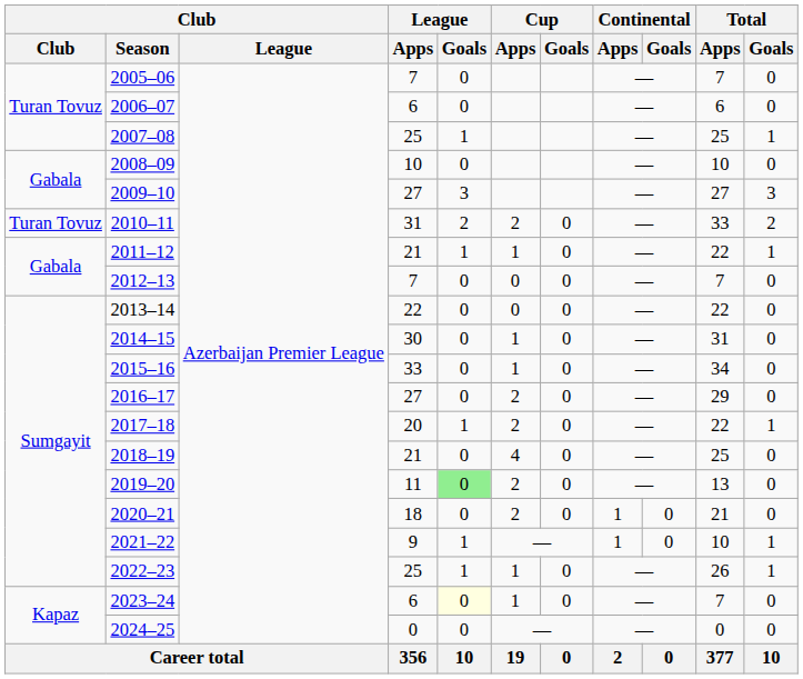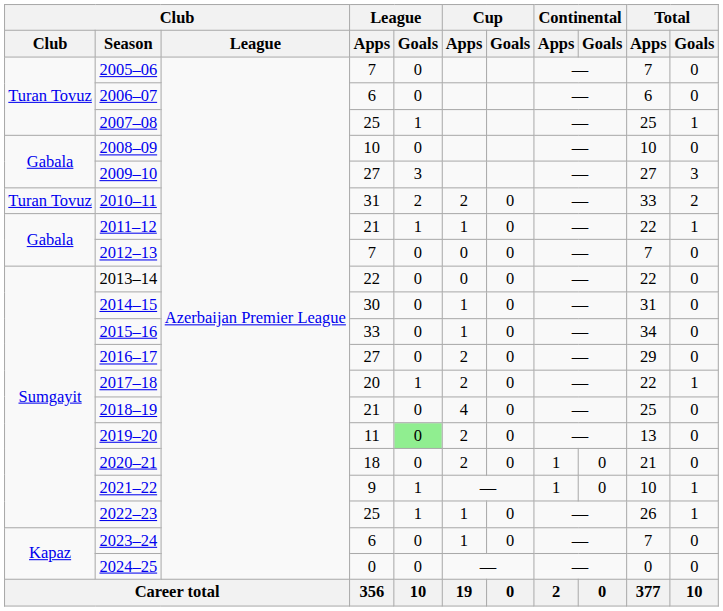2023–24 | League / Goals: lightyellow background -> no background
